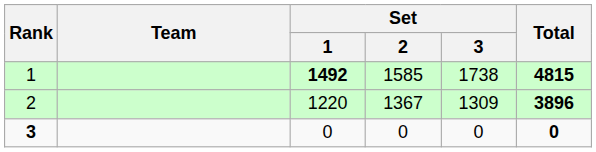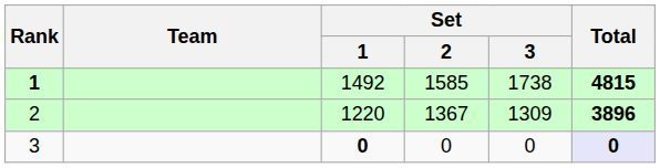row 3 | Rank: normal -> bold
row 3 | Set / 1: bold -> normal
row 5 | Rank: bold -> normal
row 5 | Set / 1: normal -> bold
row 5 | Total: no background -> lavender background
